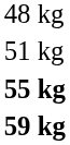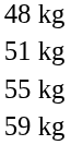55 kg | column 1: bold -> normal
59 kg | column 1: bold -> normal
